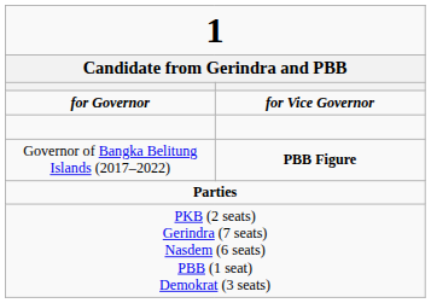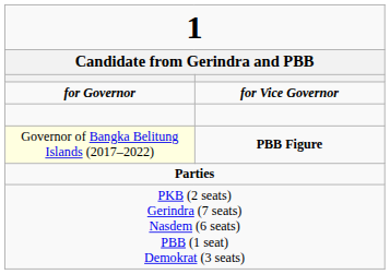row 6 | column 1: no background -> lightyellow background
